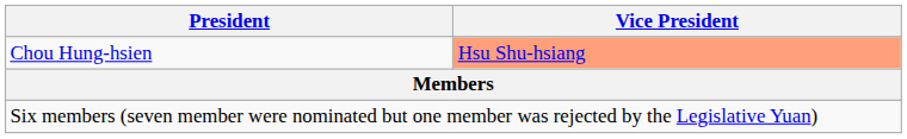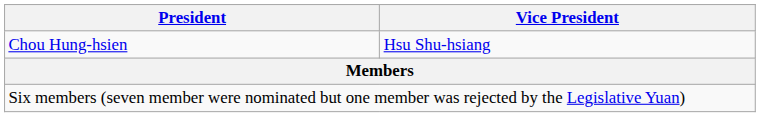Chou Hung-hsien | Vice President: lightsalmon background -> no background
